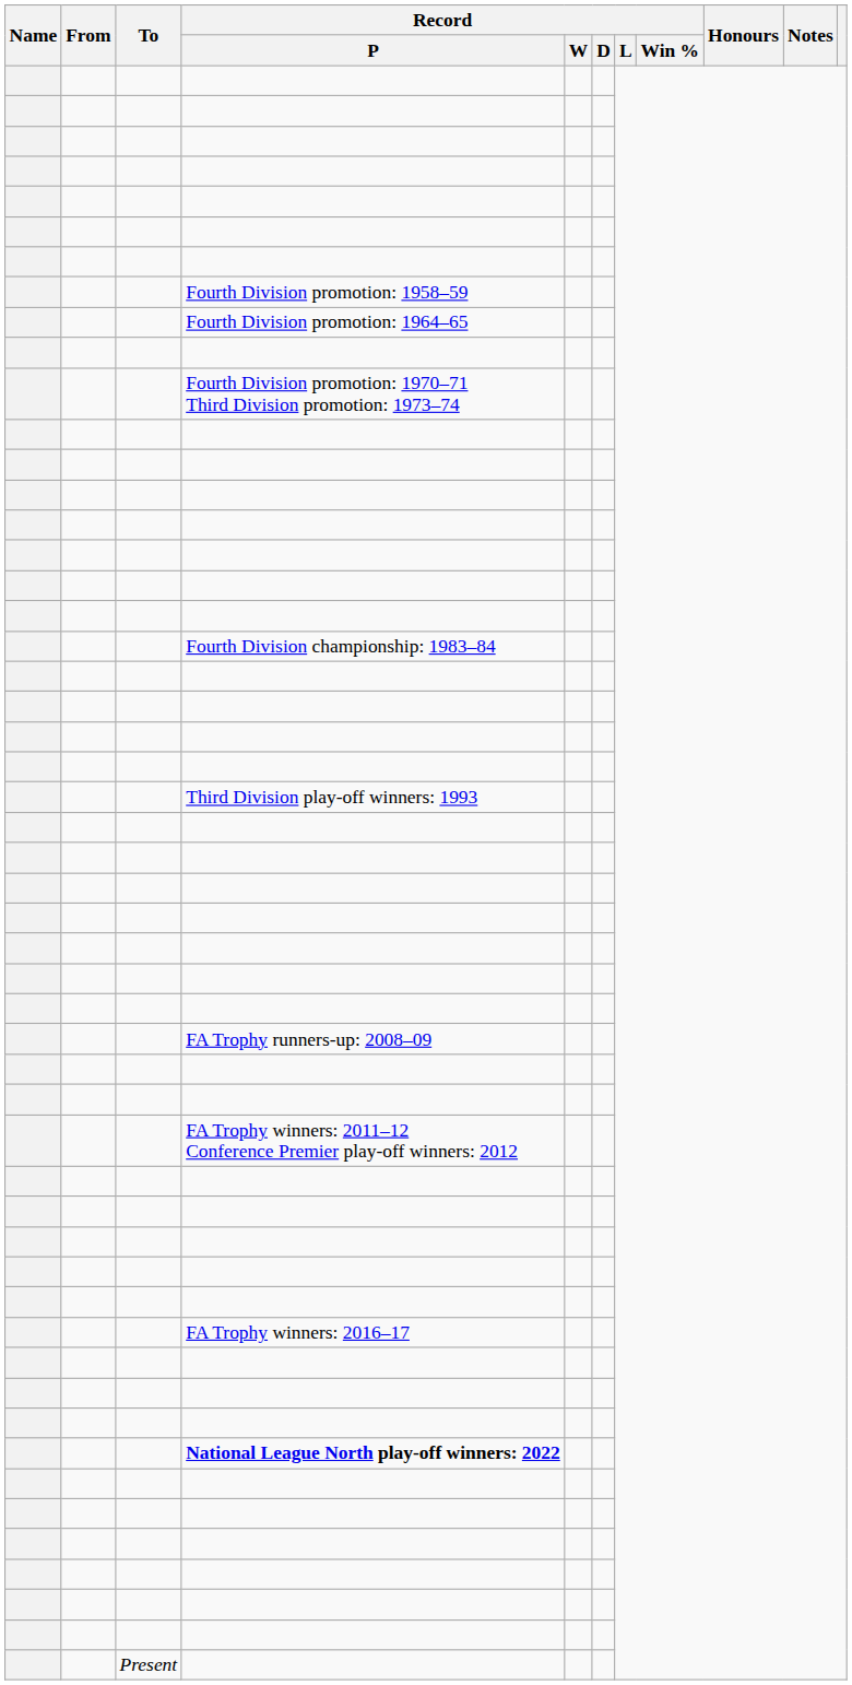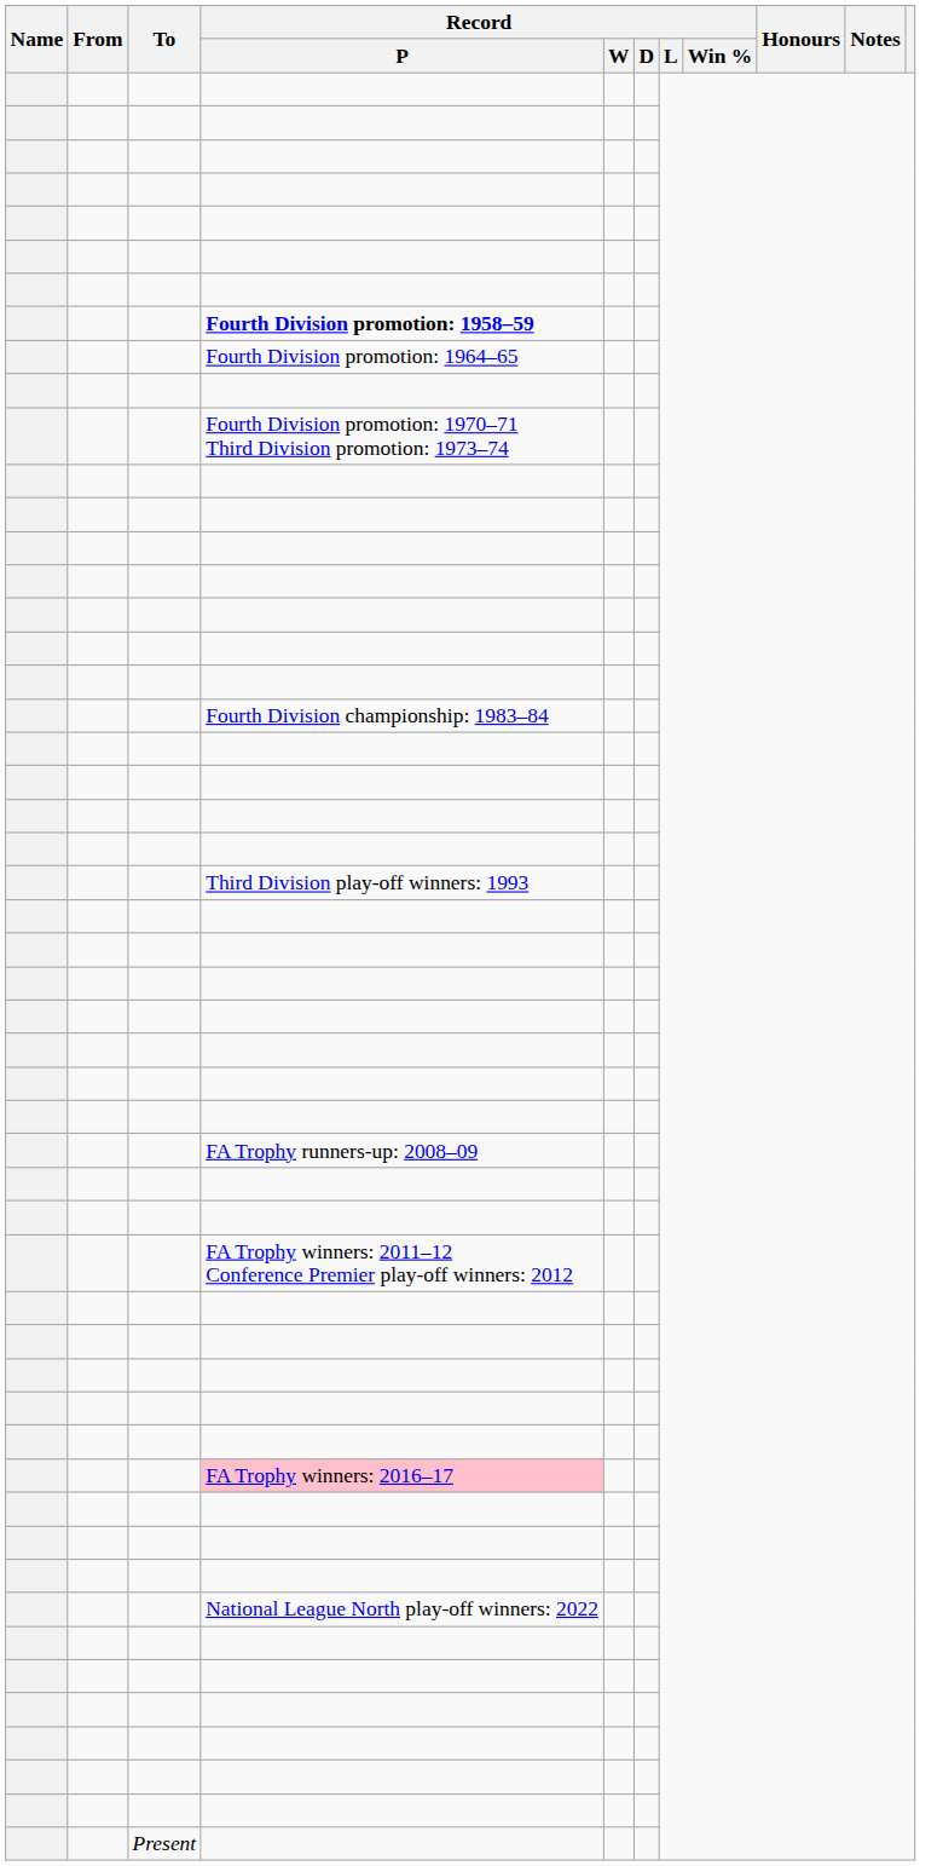Fourth Division promotion: 1958–59 | Record / P: normal -> bold
FA Trophy winners: 2016–17 | Record / P: no background -> pink background
National League North play-off winners: 2022 | Record / P: bold -> normal
